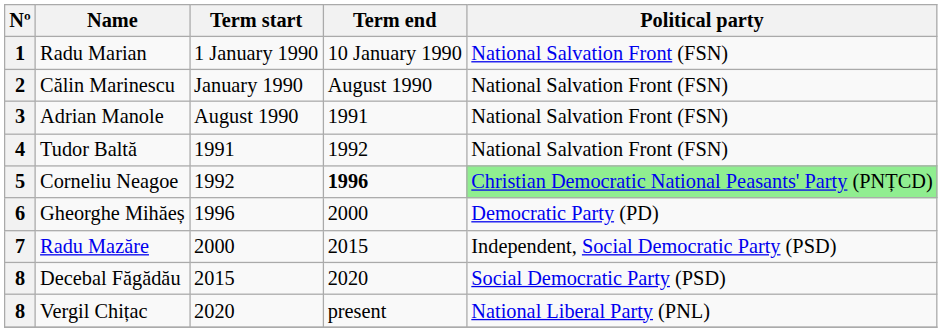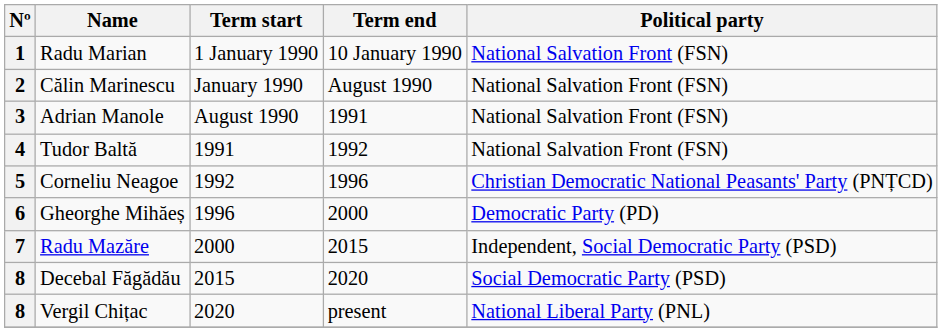Corneliu Neagoe | Term end: bold -> normal
Corneliu Neagoe | Political party: lightgreen background -> no background
